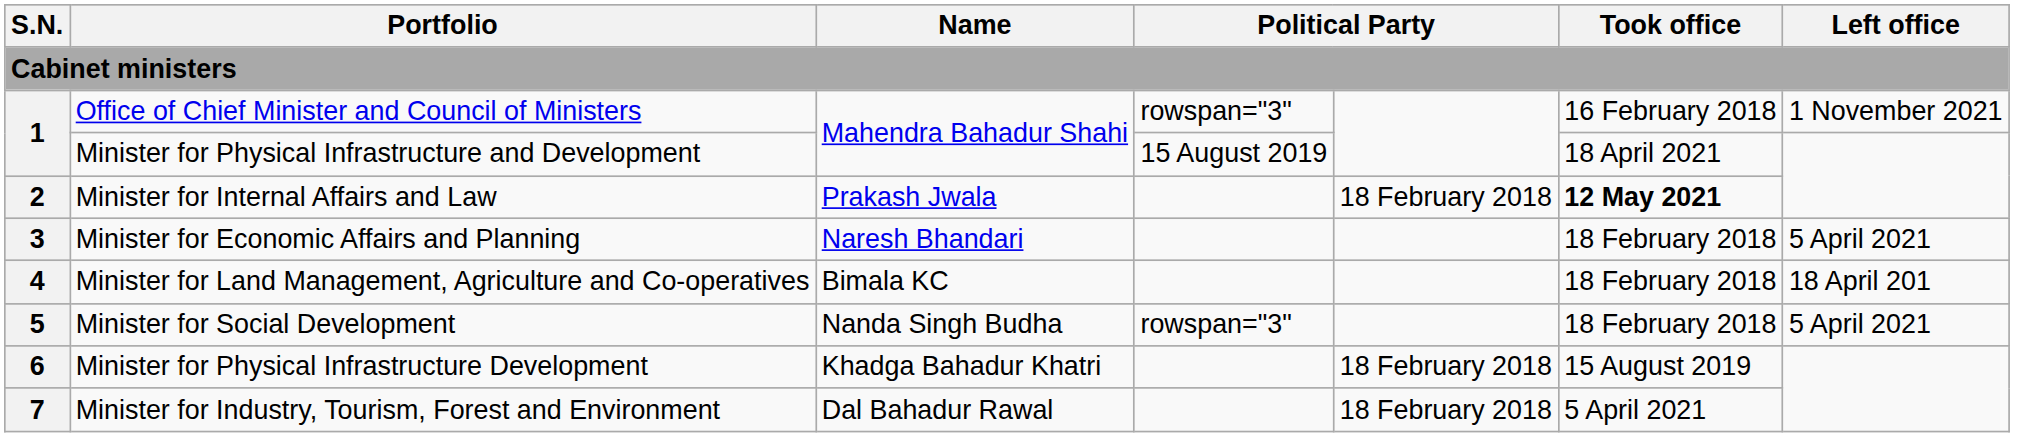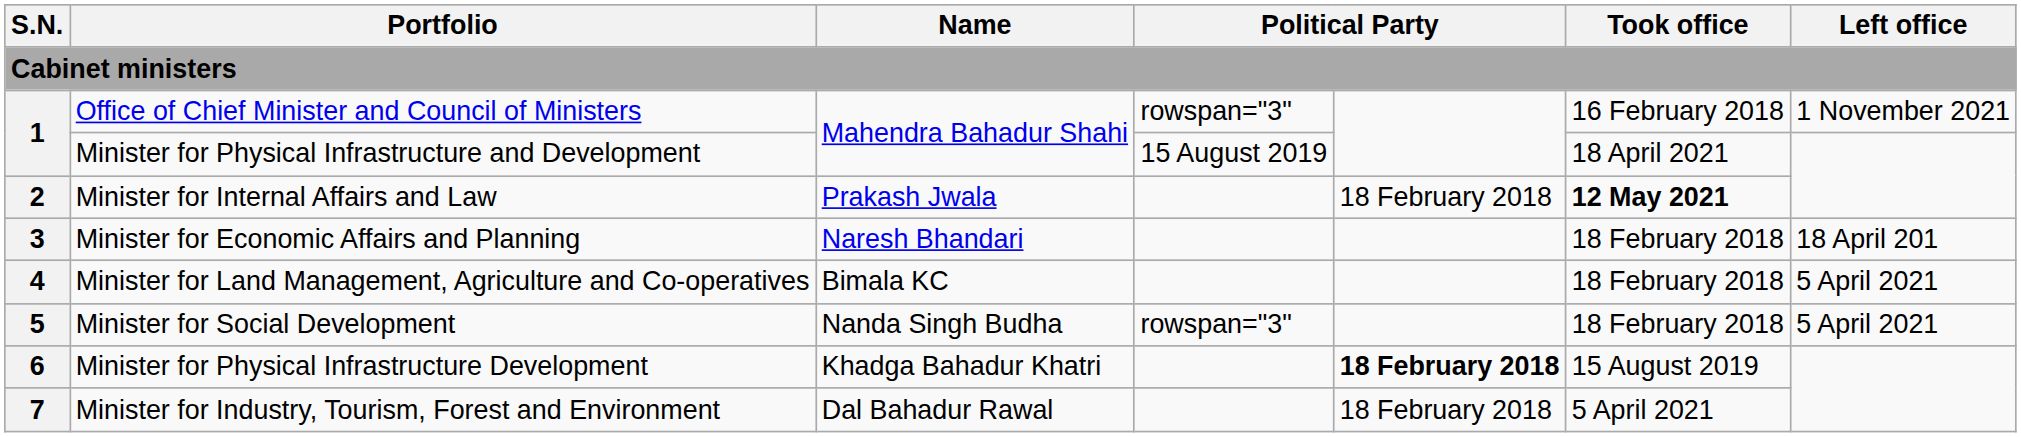Minister for Economic Affairs and Planning | Left office: 5 April 2021 -> 18 April 201
Minister for Land Management, Agriculture and Co-operatives | Left office: 18 April 201 -> 5 April 2021
Minister for Physical Infrastructure Development | column 5: normal -> bold
